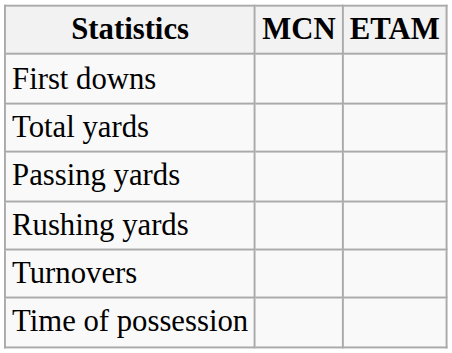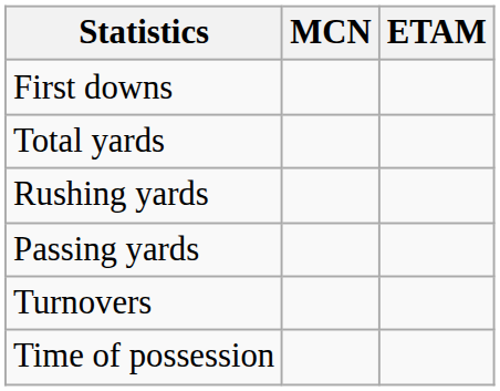rows swapped: Rushing yards <-> Passing yards
